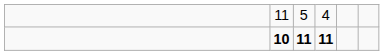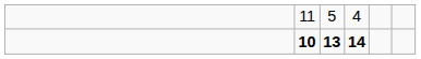row 2 | column 3: 11 -> 13
row 2 | column 4: 11 -> 14
